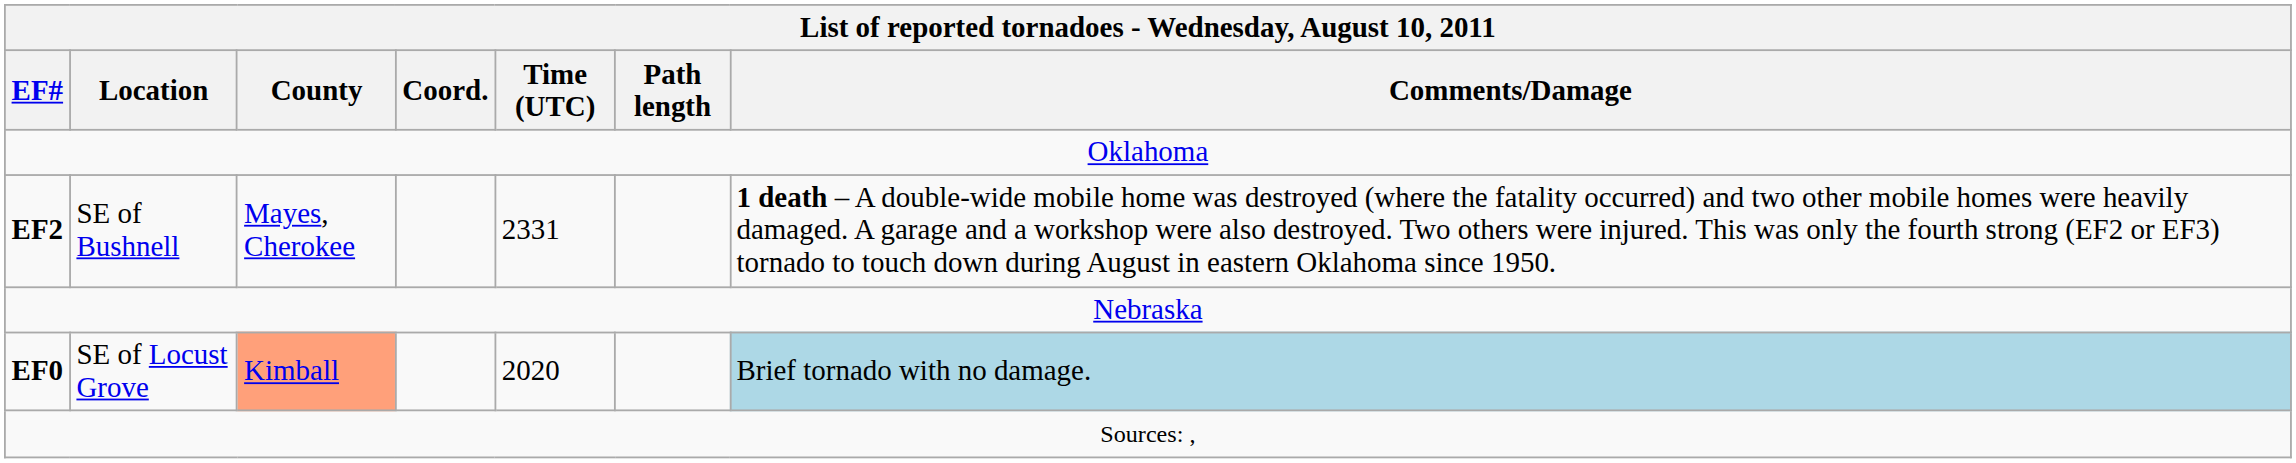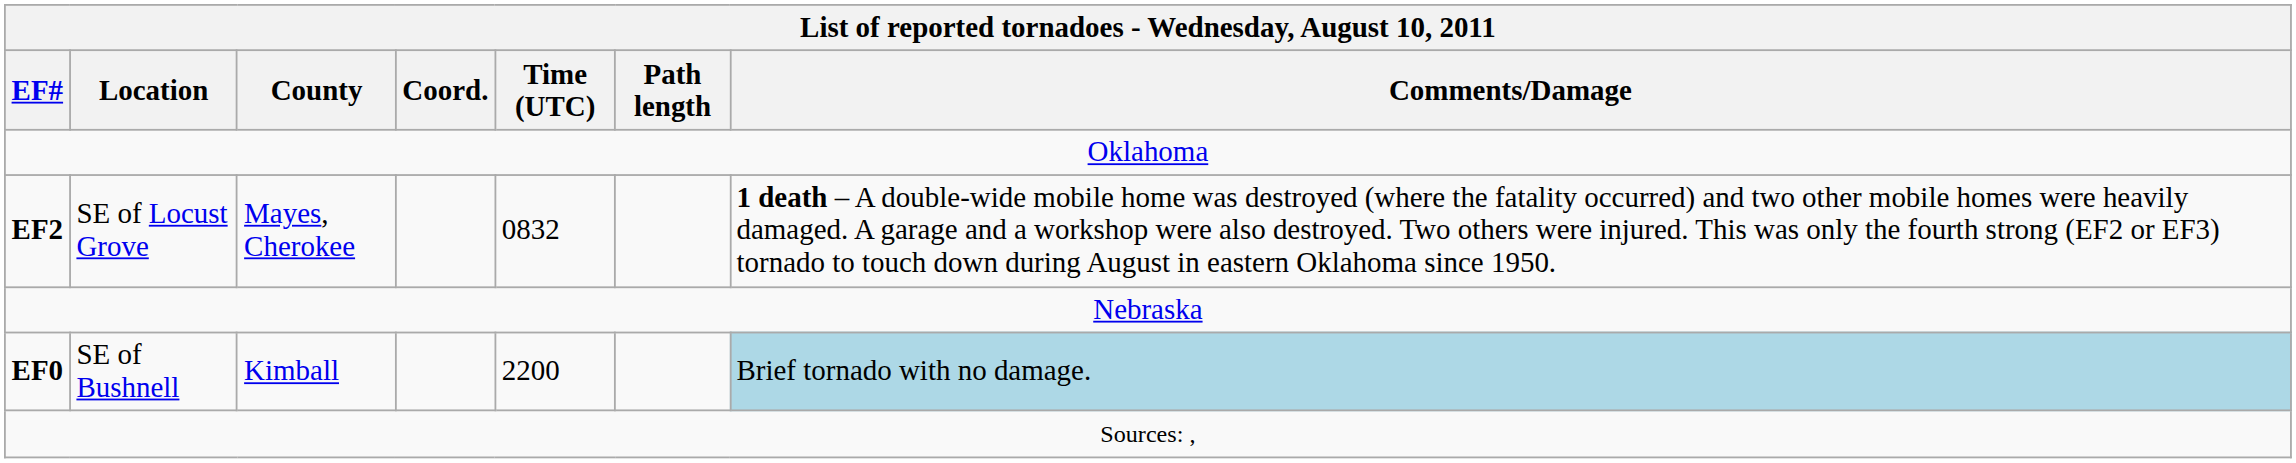EF2 | Location: SE of Bushnell -> SE of Locust Grove
EF2 | Time (UTC): 2331 -> 0832
EF0 | Location: SE of Locust Grove -> SE of Bushnell
EF0 | County: lightsalmon background -> no background
EF0 | Time (UTC): 2020 -> 2200
